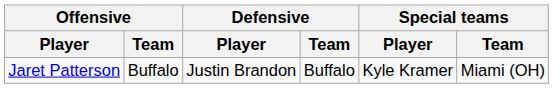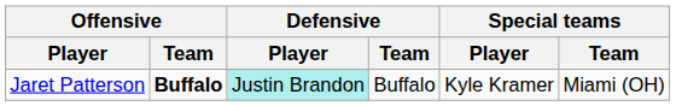Jaret Patterson | Offensive / Team: normal -> bold
Jaret Patterson | Defensive / Player: no background -> paleturquoise background
